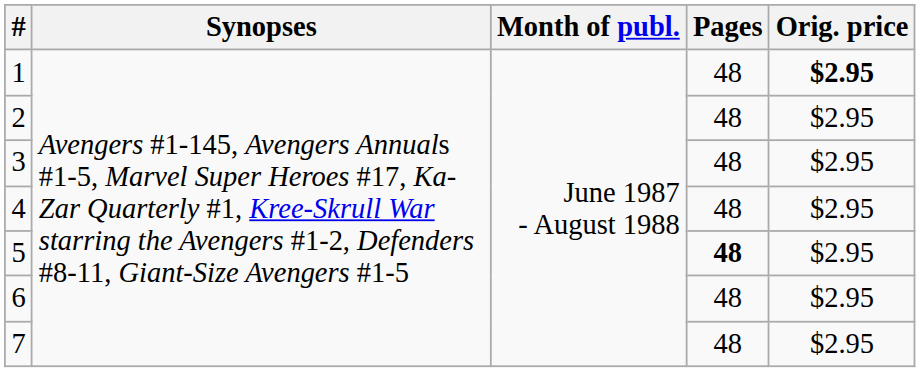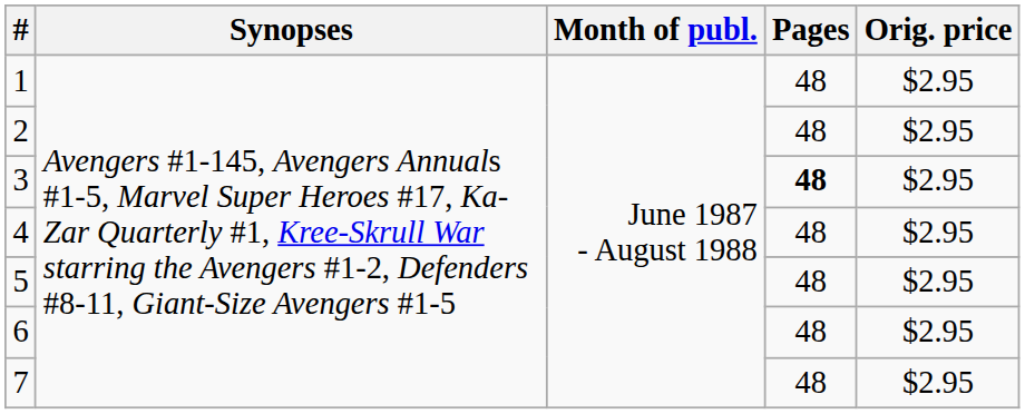1 | Orig. price: bold -> normal
3 | Pages: normal -> bold
5 | Pages: bold -> normal
